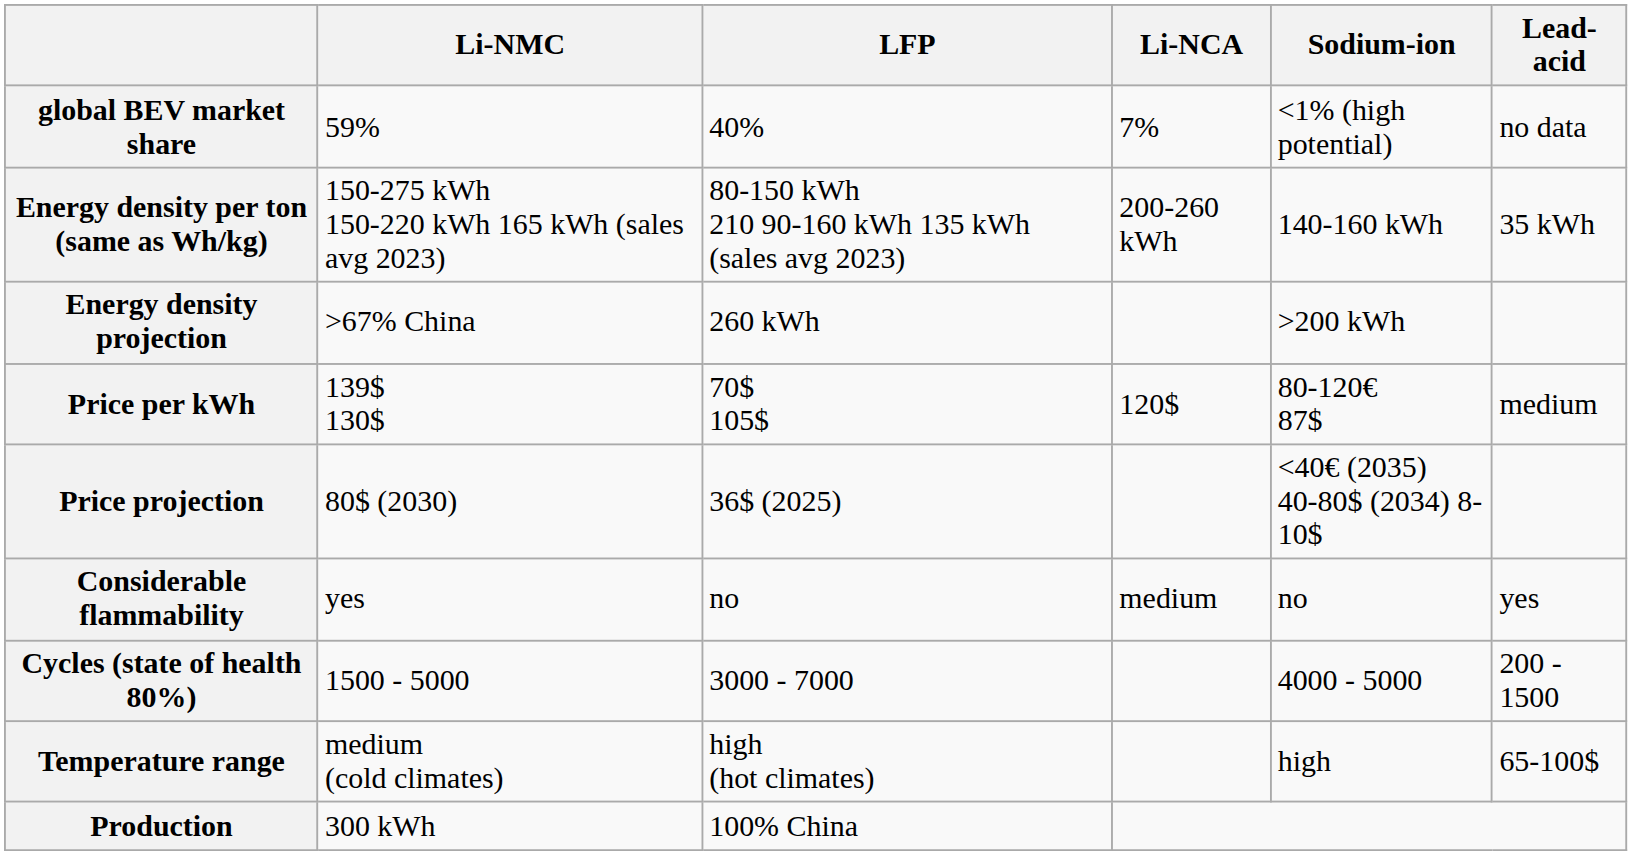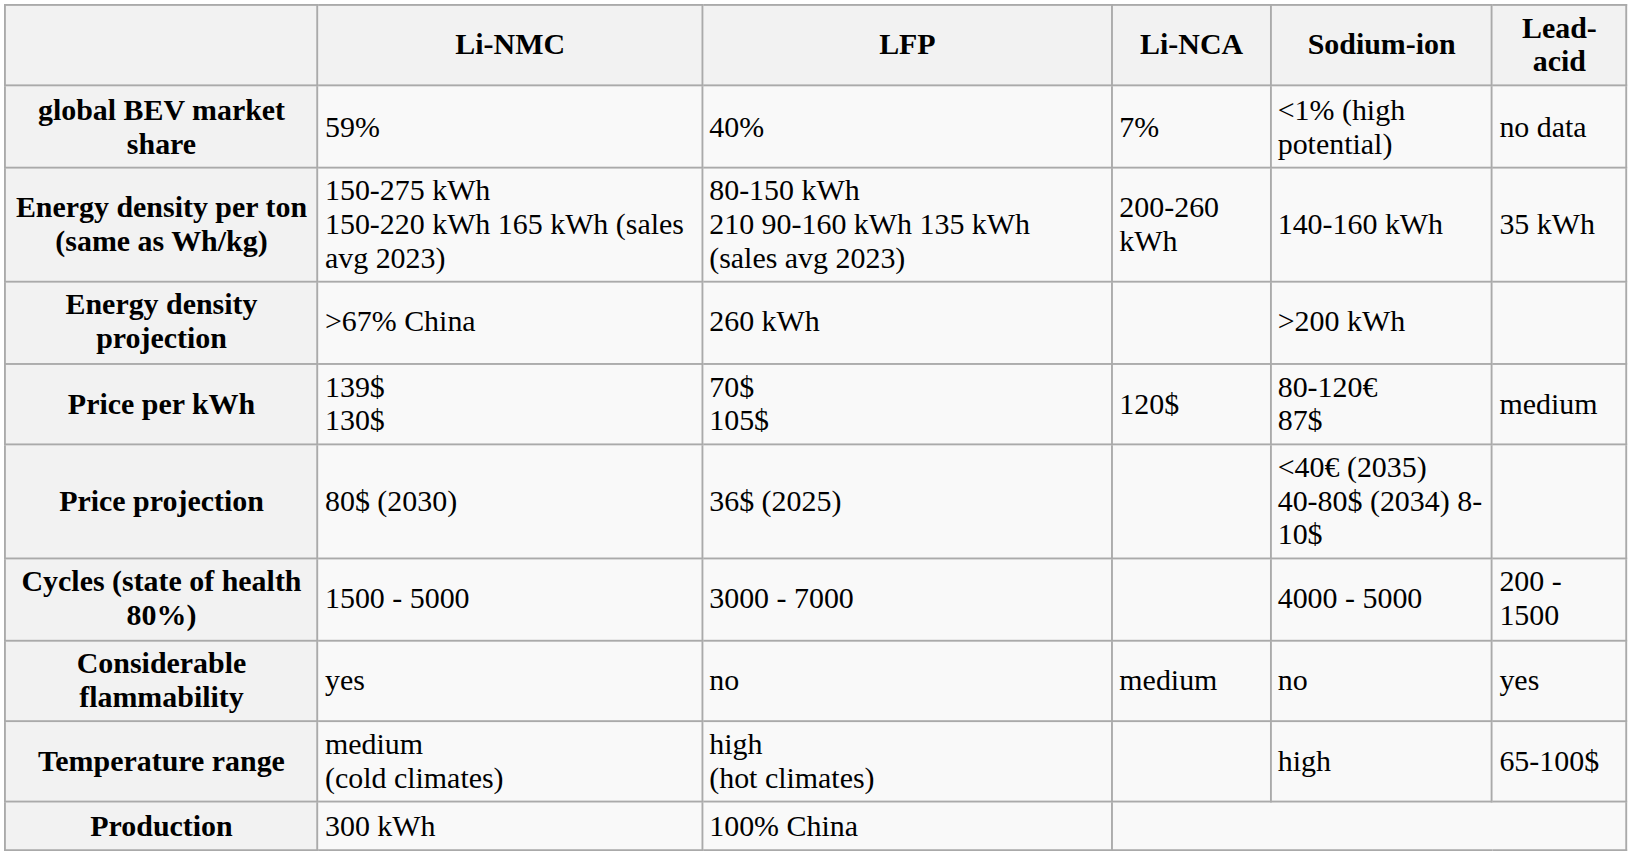rows swapped: Cycles (state of health 80%) <-> Considerable flammability
